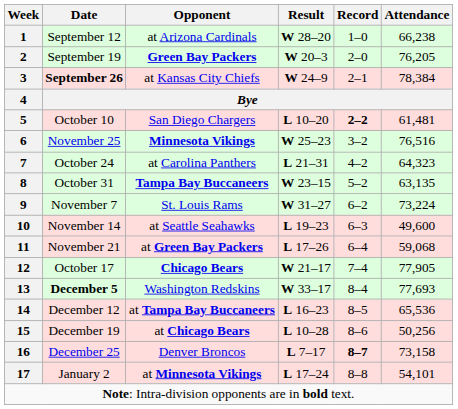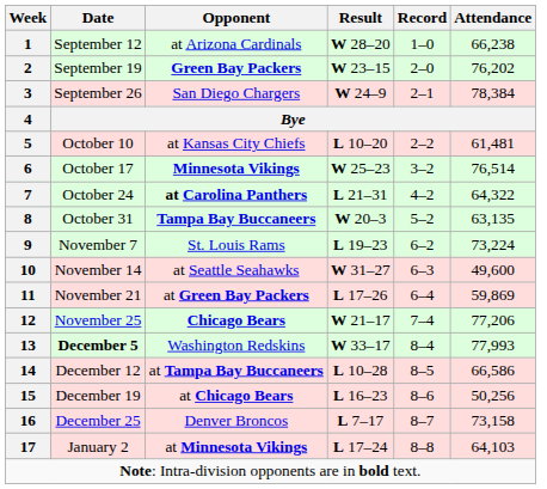2 | Result: W 20–3 -> W 23–15
2 | Attendance: 76,205 -> 76,202
3 | Date: bold -> normal
3 | Opponent: at Kansas City Chiefs -> San Diego Chargers
5 | Opponent: San Diego Chargers -> at Kansas City Chiefs
5 | Record: bold -> normal
6 | Date: November 25 -> October 17
6 | Attendance: 76,516 -> 76,514
7 | Opponent: normal -> bold
7 | Attendance: 64,323 -> 64,322
8 | Result: W 23–15 -> W 20–3
9 | Result: W 31–27 -> L 19–23
10 | Result: L 19–23 -> W 31–27
11 | Attendance: 59,068 -> 59,869
12 | Date: October 17 -> November 25
12 | Attendance: 77,905 -> 77,206
13 | Attendance: 77,693 -> 77,993
14 | Result: L 16–23 -> L 10–28
14 | Attendance: 65,536 -> 66,586
15 | Result: L 10–28 -> L 16–23
16 | Record: bold -> normal
17 | Attendance: 54,101 -> 64,103
